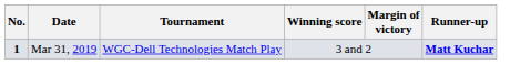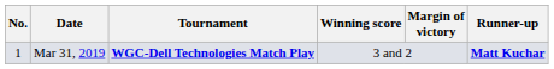Mar 31, 2019 | No.: bold -> normal
Mar 31, 2019 | Tournament: normal -> bold
